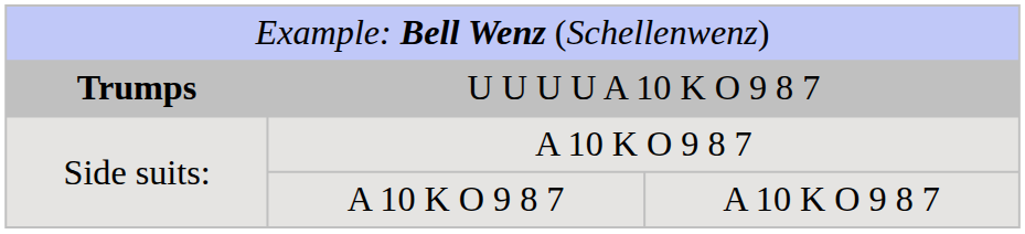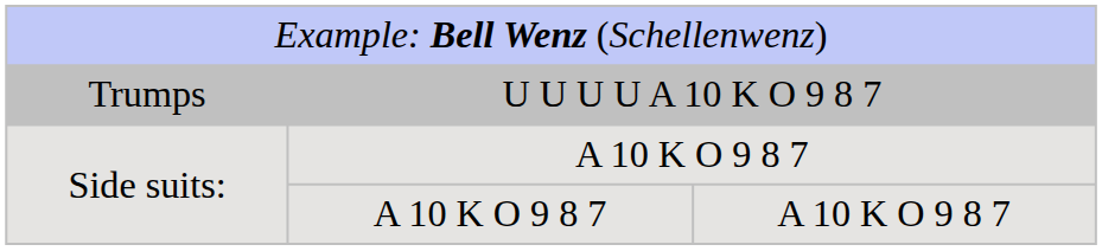Trumps | column 1: bold -> normal
